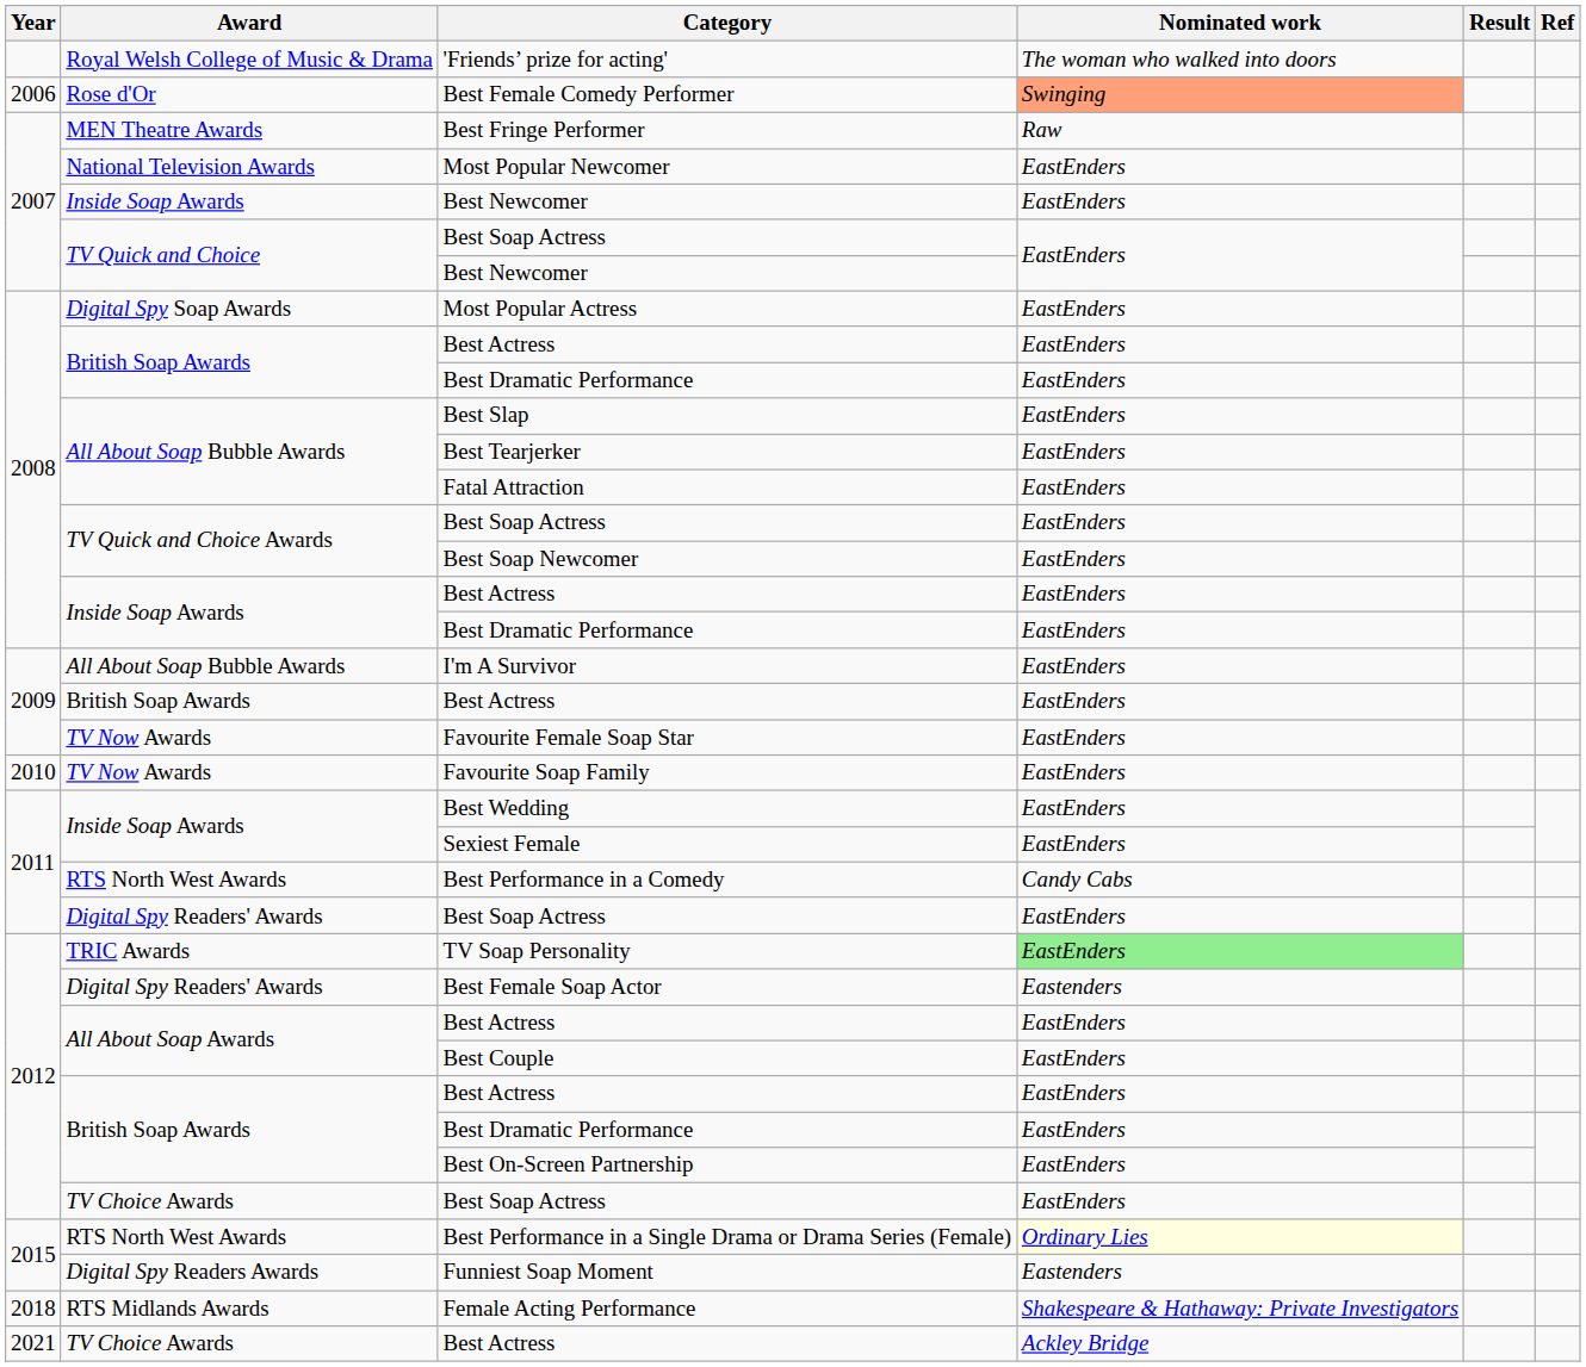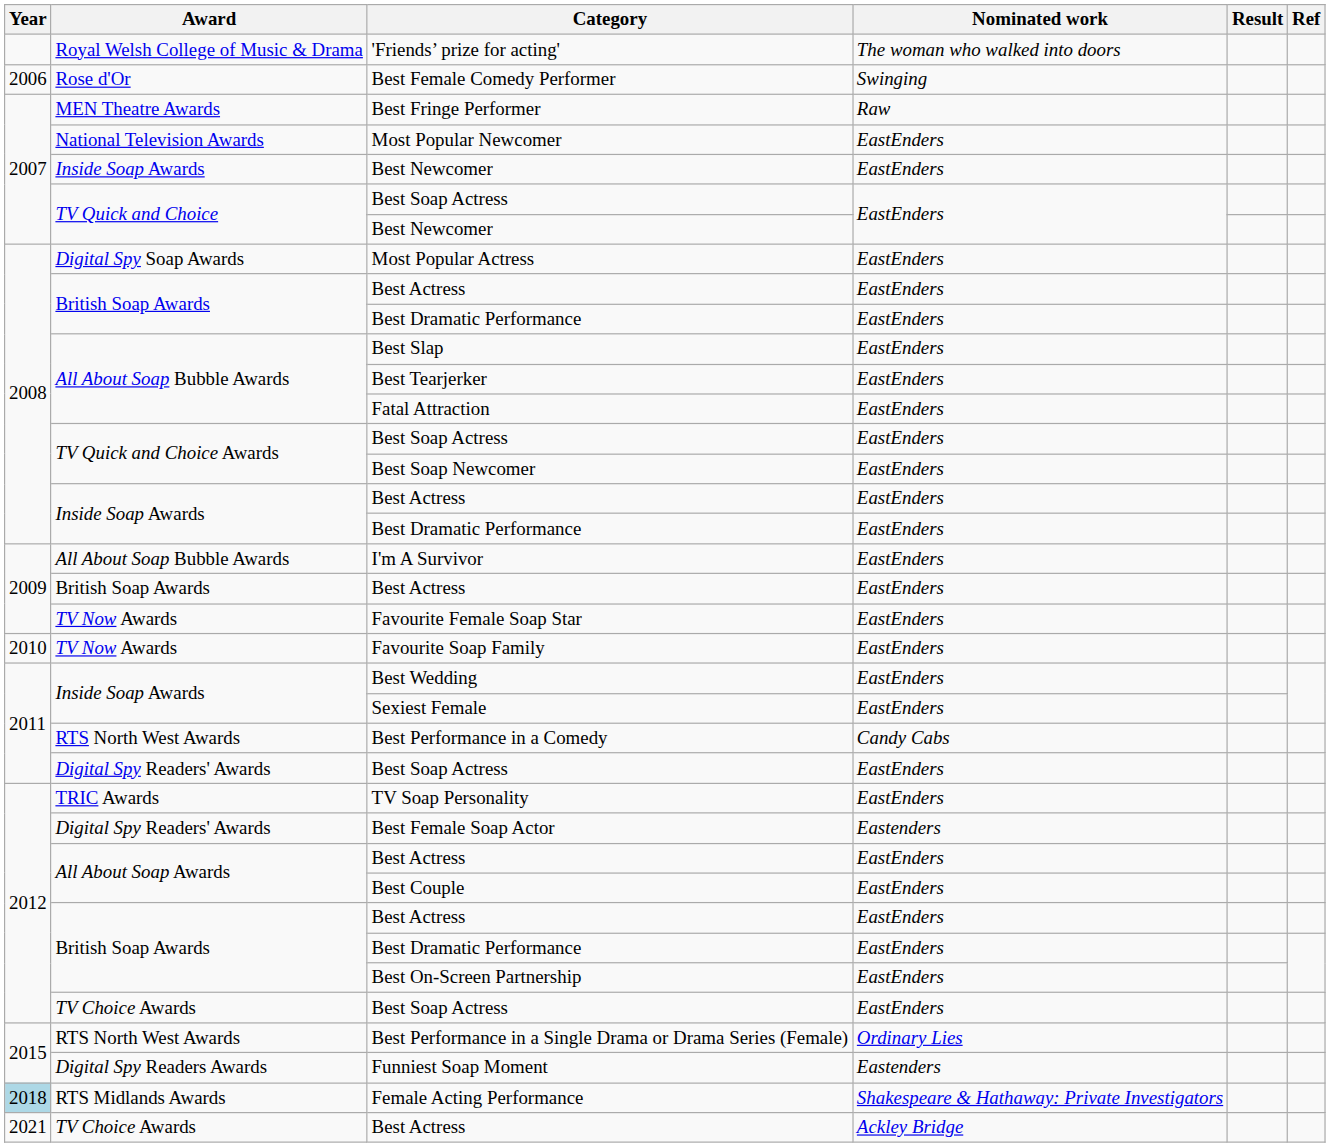Best Female Comedy Performer | Nominated work: lightsalmon background -> no background
TV Soap Personality | Nominated work: lightgreen background -> no background
Best Performance in a Single Drama or Drama Series (Female) | Nominated work: lightyellow background -> no background
Female Acting Performance | Year: no background -> lightblue background
